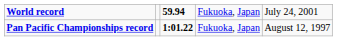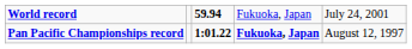Pan Pacific Championships record | column 4: normal -> bold
